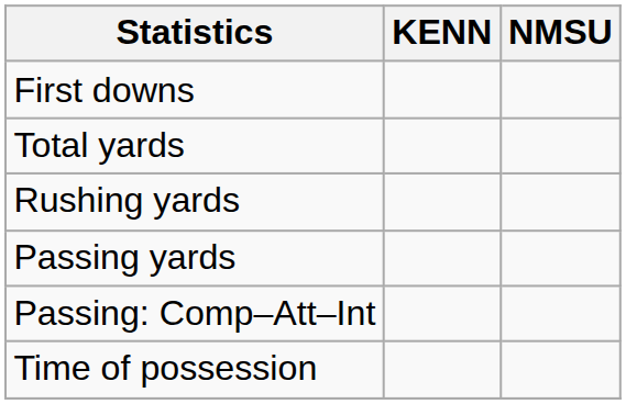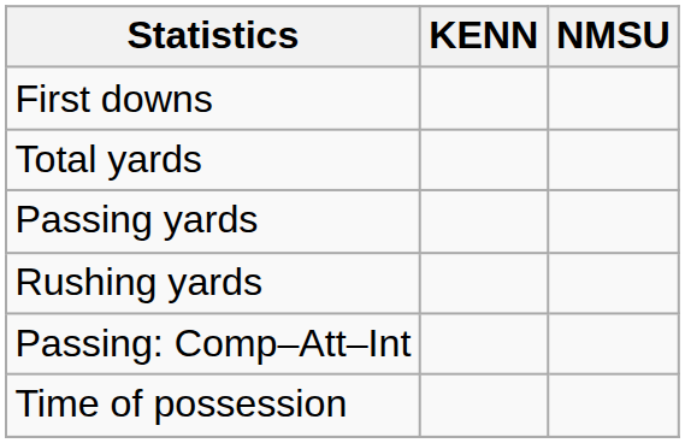rows swapped: Rushing yards <-> Passing yards
